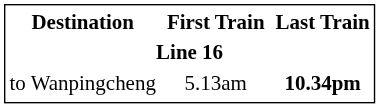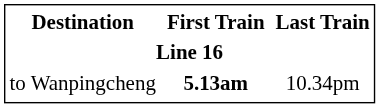to Wanpingcheng | First Train: normal -> bold
to Wanpingcheng | Last Train: bold -> normal
